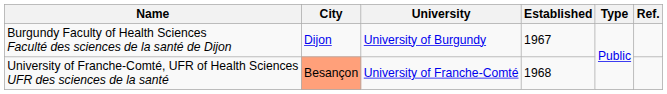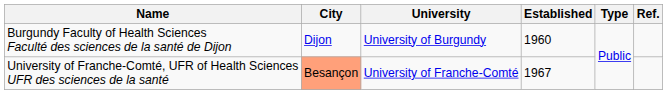row 2 | Established: 1967 -> 1960
row 3 | Established: 1968 -> 1967
